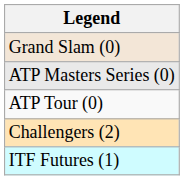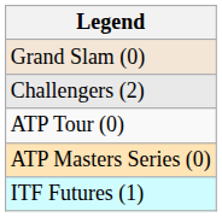row 3 | column 1: ATP Masters Series (0) -> Challengers (2)
row 5 | column 1: Challengers (2) -> ATP Masters Series (0)
